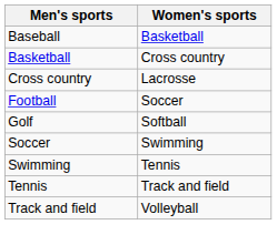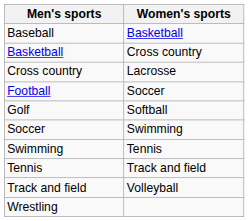+ row: Wrestling
